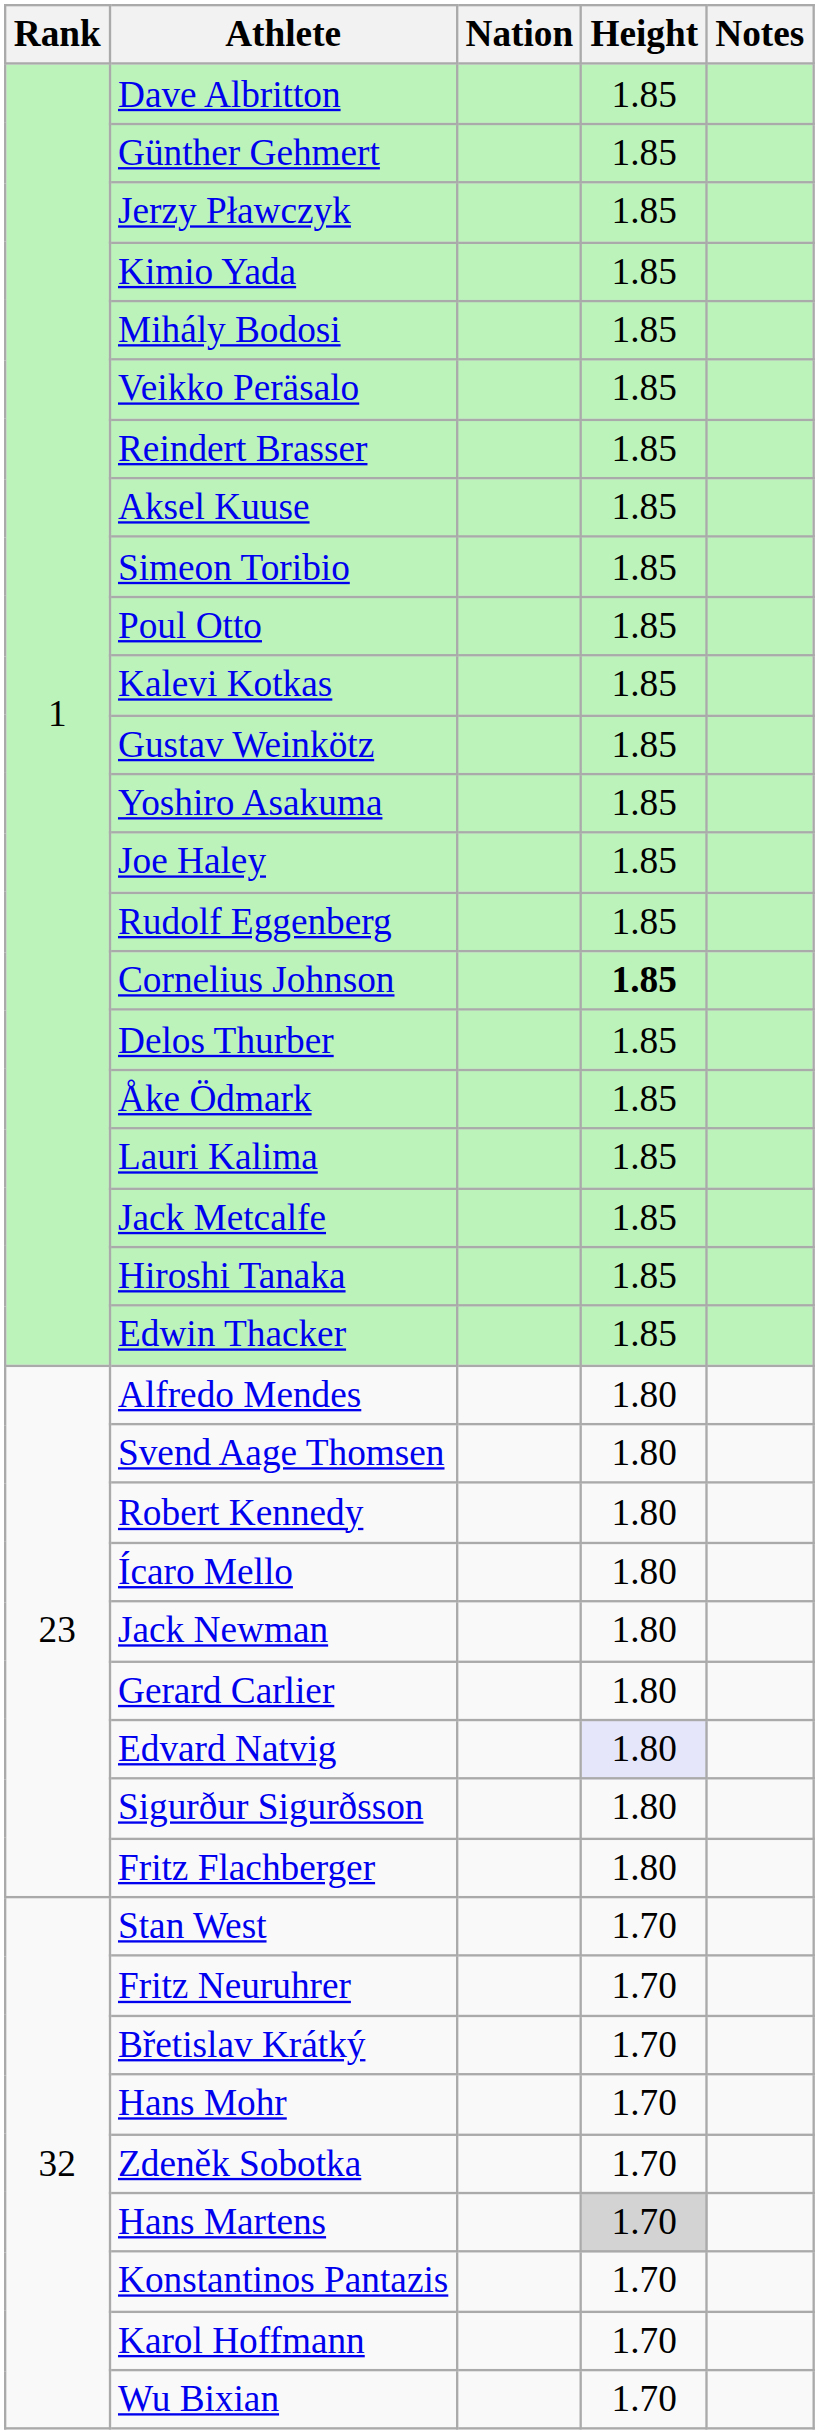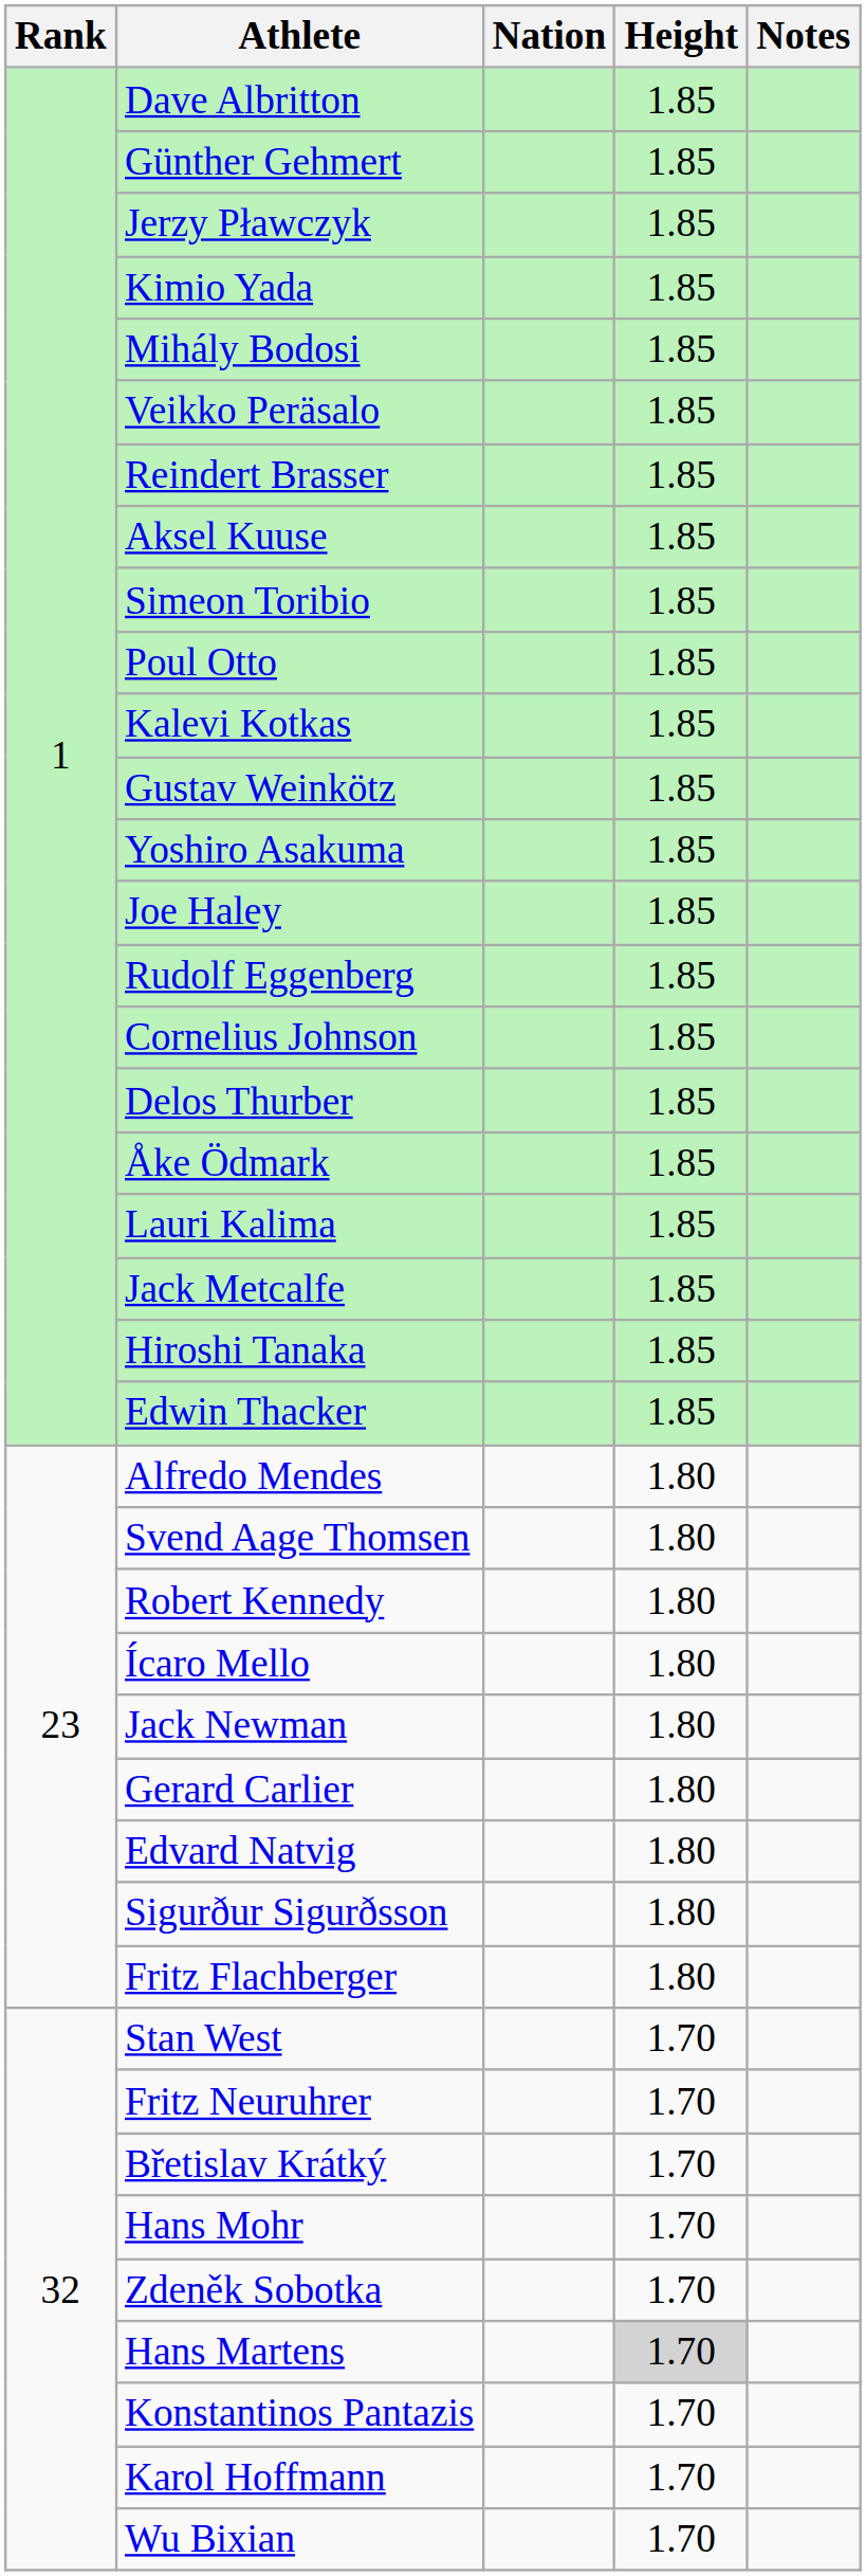Cornelius Johnson | Height: bold -> normal
Edvard Natvig | Height: lavender background -> no background
